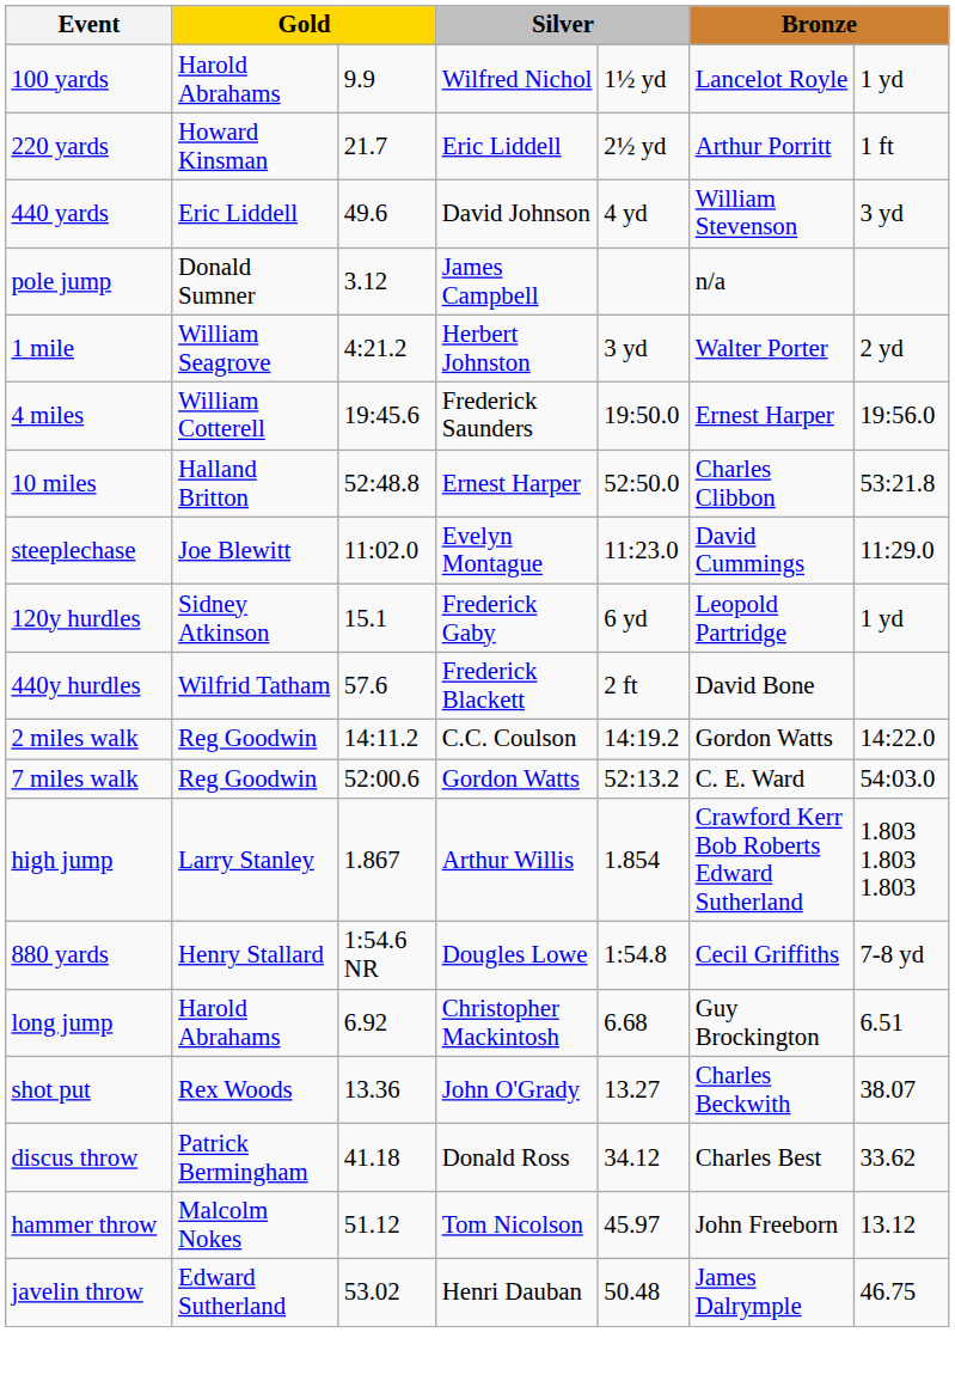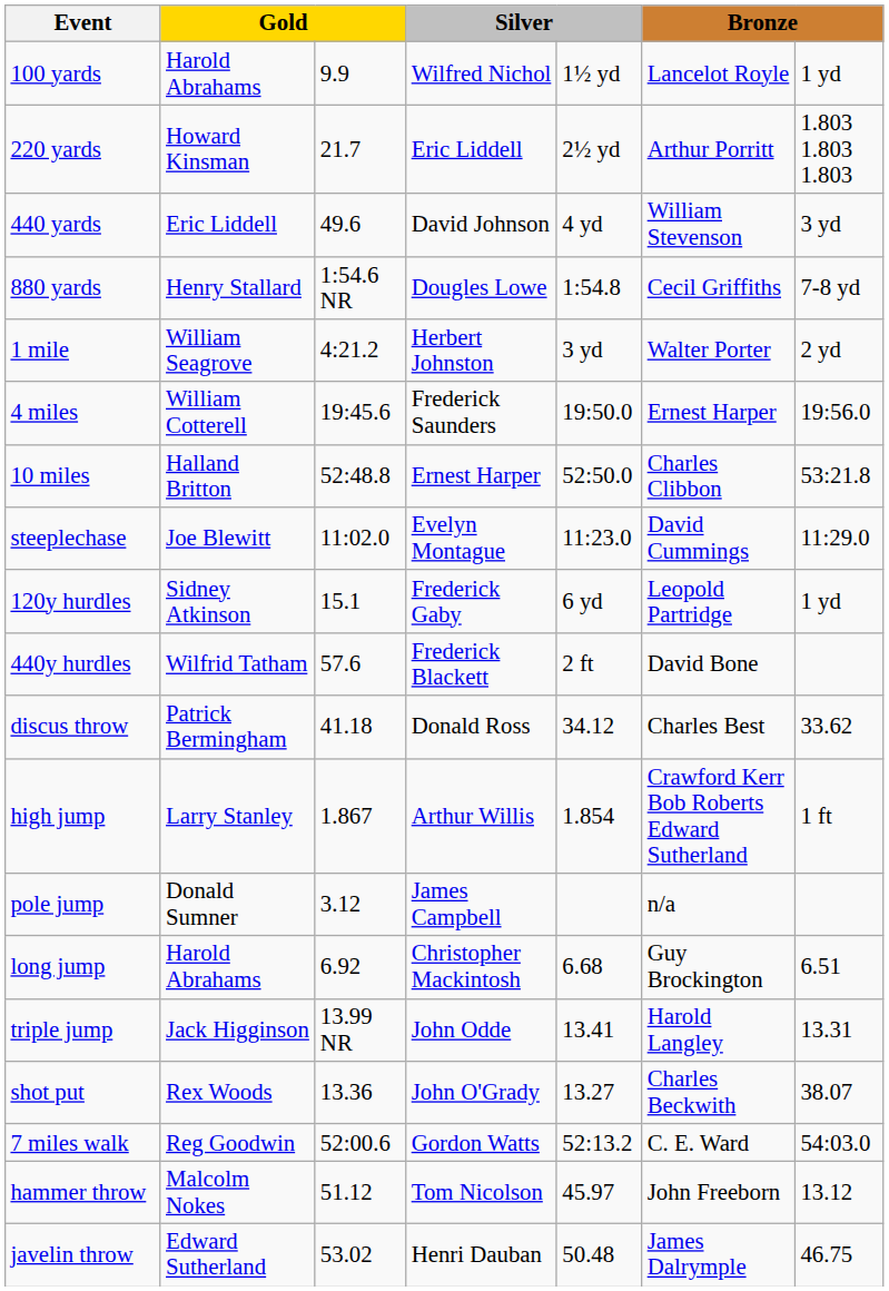220 yards | column 7: 1 ft -> 1.803 1.803 1.803
rows swapped: 880 yards <-> pole jump
- row: 2 miles walk | Reg Goodwin | 14:11.2 | C.C. Coulson | 14:19.2 | Gordon Watts | 14:22.0
rows swapped: 7 miles walk <-> discus throw
high jump | column 7: 1.803 1.803 1.803 -> 1 ft
+ row: triple jump | Jack Higginson | 13.99 NR | John Odde | 13.41 | Harold Langley | 13.31
